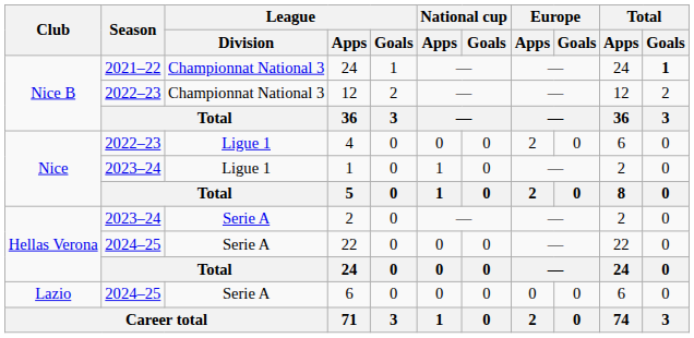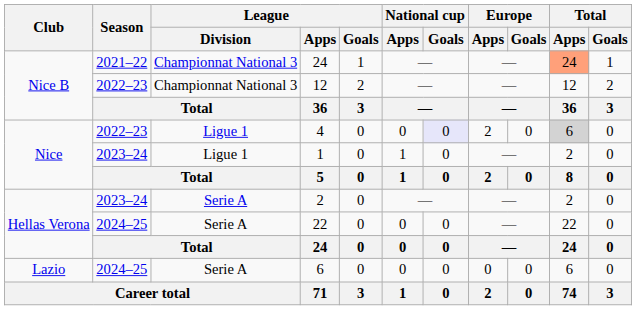Nice B / 24 | Total / Apps: no background -> lightsalmon background
Nice B / 24 | Total / Goals: bold -> normal
4 | National cup / Goals: no background -> lavender background
4 | Total / Apps: no background -> lightgrey background
